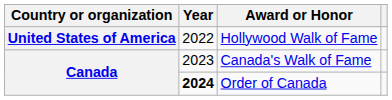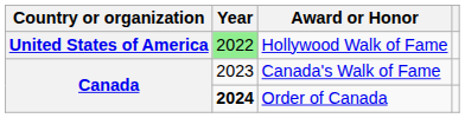Hollywood Walk of Fame | Year: no background -> lightgreen background
